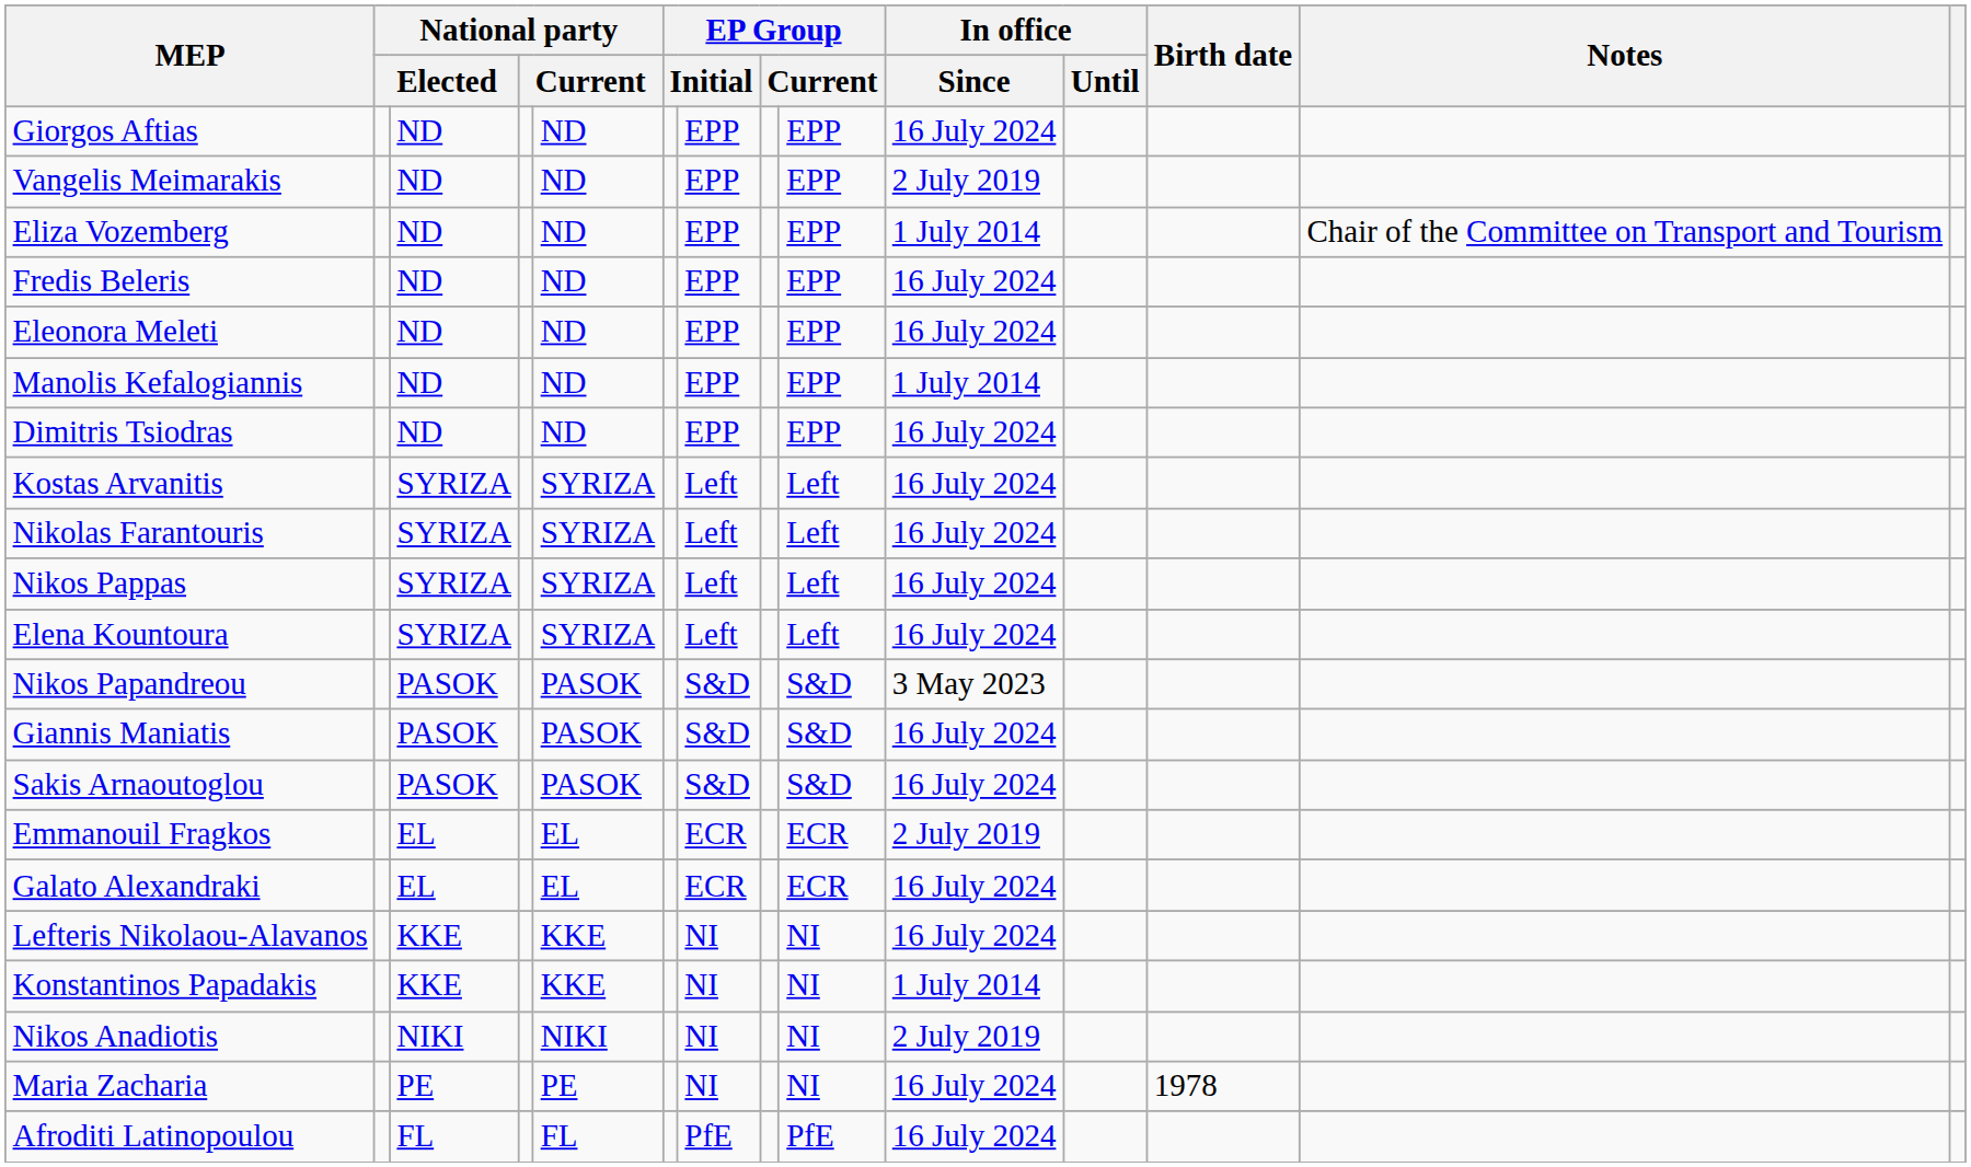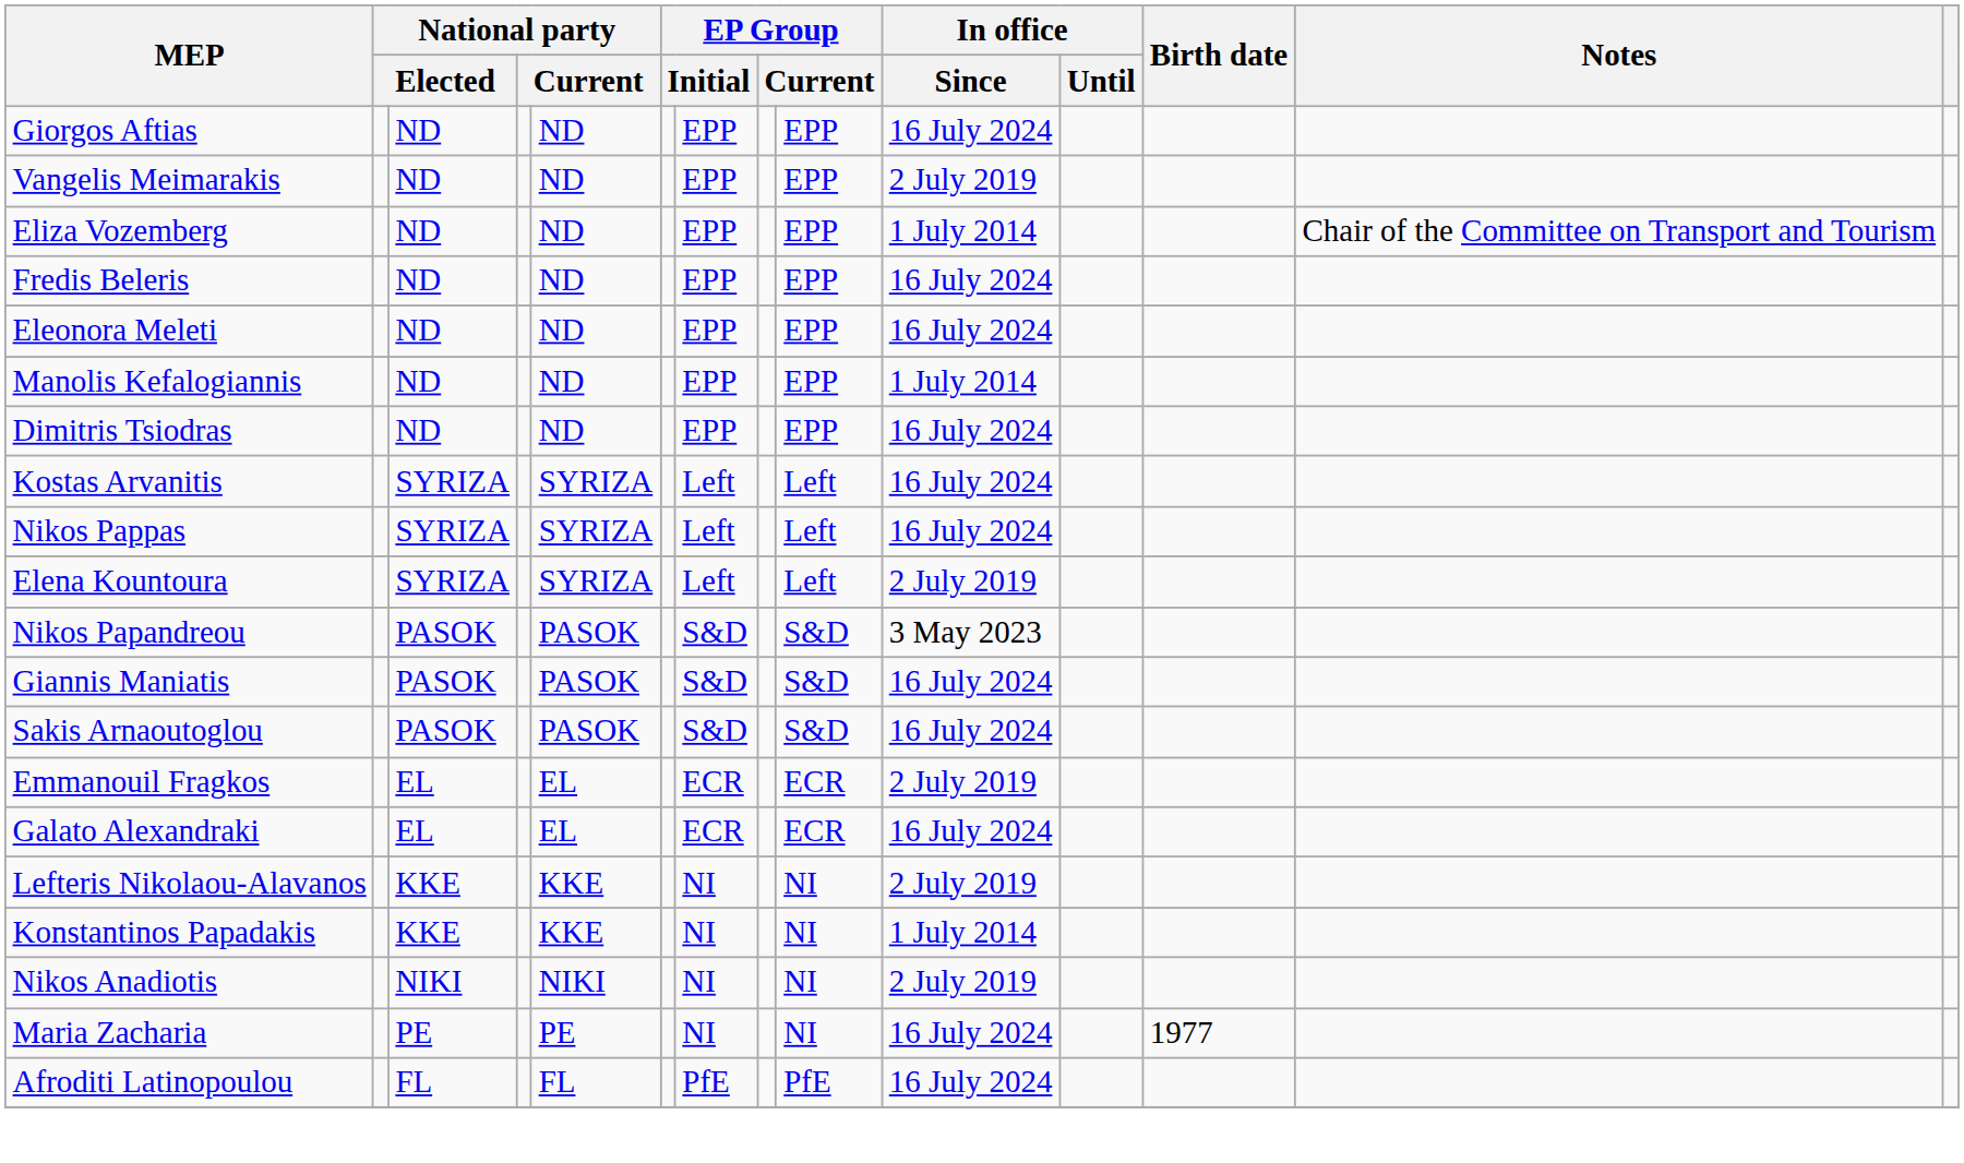- row: Nikolas Farantouris | SYRIZA | SYRIZA | Left | Left | 16 July 2024
Elena Kountoura | In office / Since: 16 July 2024 -> 2 July 2019
Lefteris Nikolaou-Alavanos | In office / Since: 16 July 2024 -> 2 July 2019
Maria Zacharia | Birth date: 1978 -> 1977
